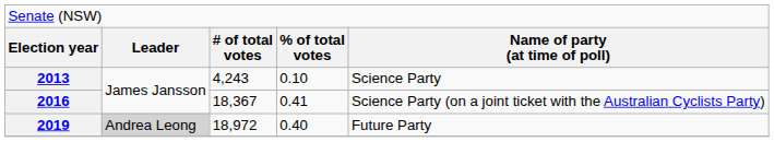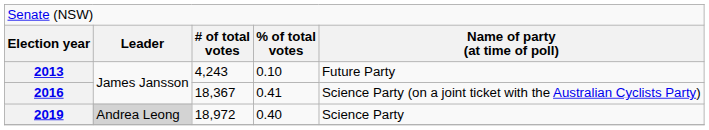2013 | column 5: Science Party -> Future Party
2019 | column 5: Future Party -> Science Party
